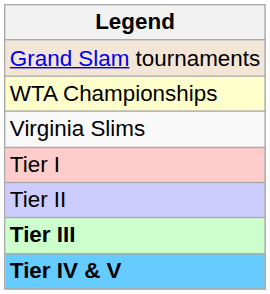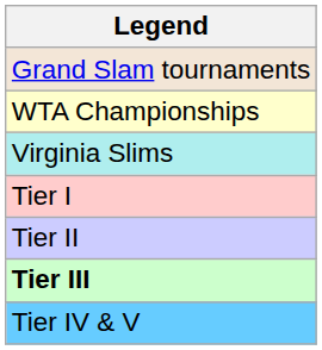row 4 | column 1: no background -> paleturquoise background
row 8 | column 1: bold -> normal
